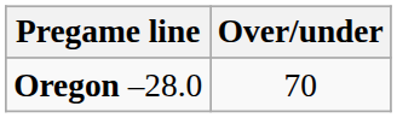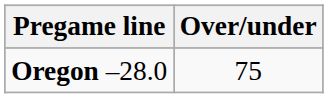Oregon –28.0 | Over/under: 70 -> 75
